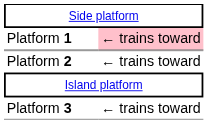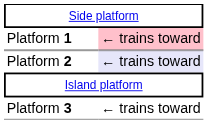Platform 2 | column 2: no background -> lavender background
